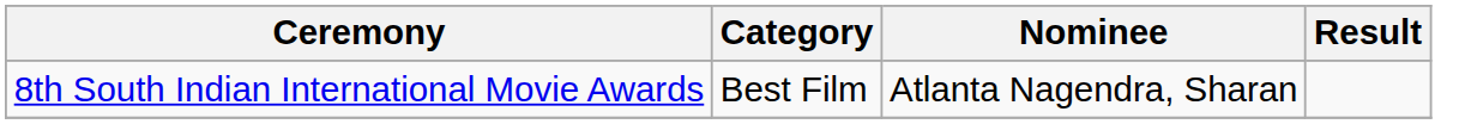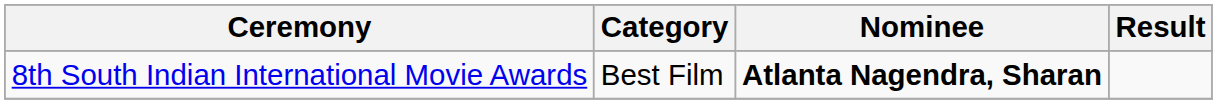8th South Indian International Movie Awards | Nominee: normal -> bold
